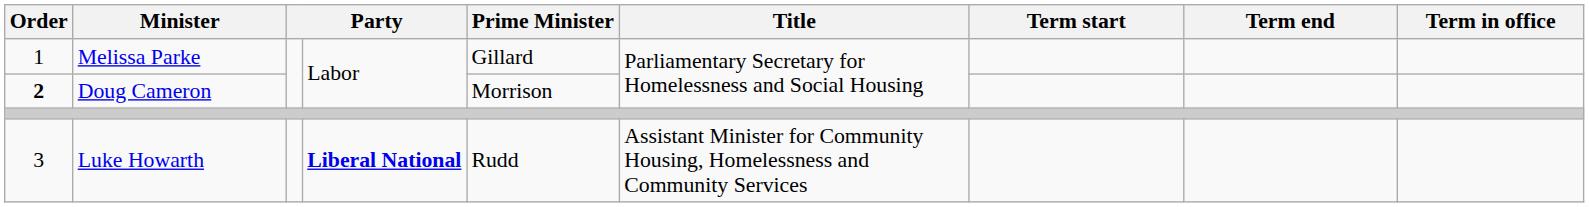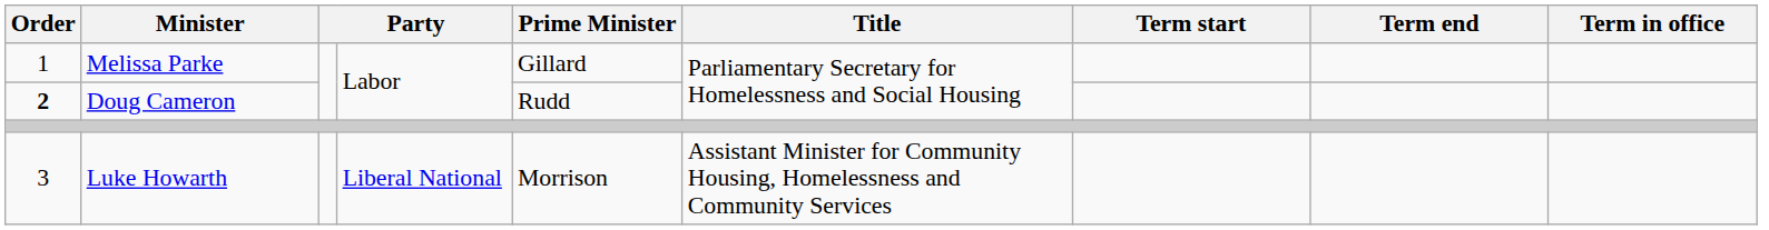Doug Cameron | Prime Minister: Morrison -> Rudd
Luke Howarth | column 4: bold -> normal
Luke Howarth | Prime Minister: Rudd -> Morrison
